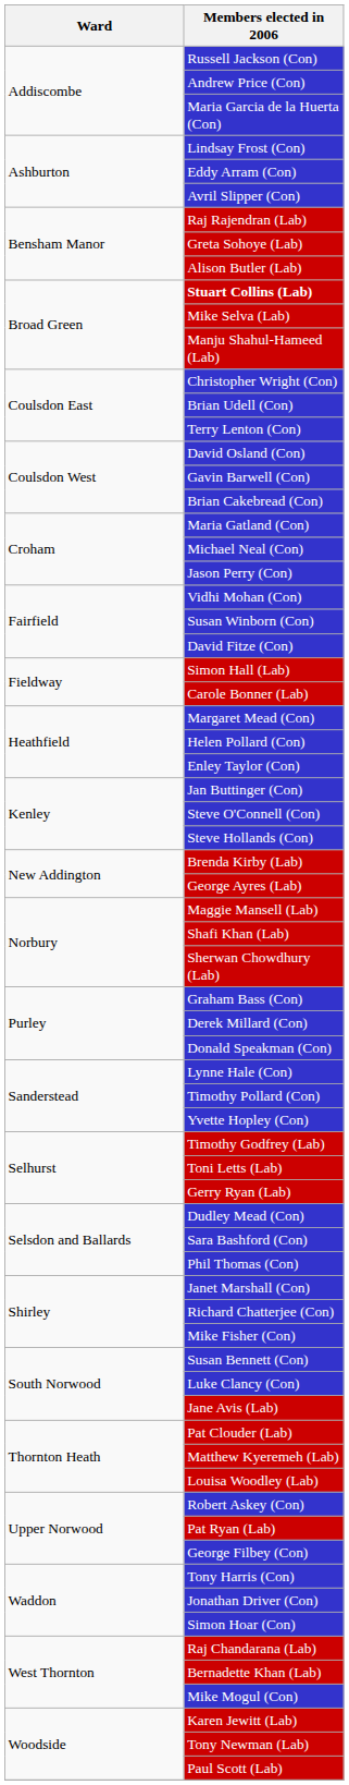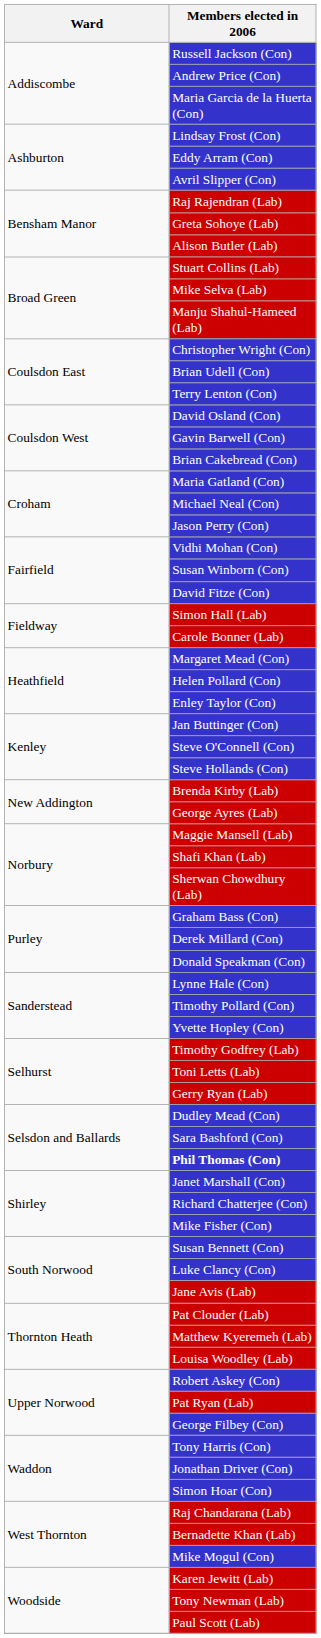Stuart Collins (Lab) | Members elected in 2006: bold -> normal
Phil Thomas (Con) | Members elected in 2006: normal -> bold
